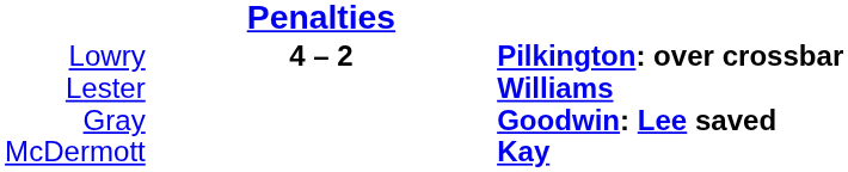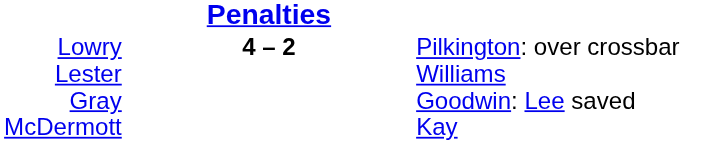Lowry Lester Gray McDermott | column 3: bold -> normal
